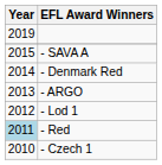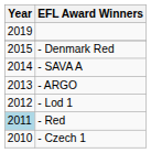row 3 | EFL Award Winners: - SAVA A -> - Denmark Red
row 4 | EFL Award Winners: - Denmark Red -> - SAVA A
